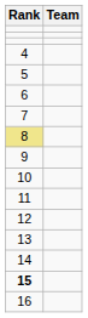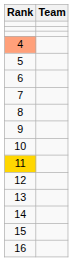row 5 | Rank: no background -> lightsalmon background
row 9 | Rank: khaki background -> no background
row 12 | Rank: no background -> gold background
row 16 | Rank: bold -> normal
